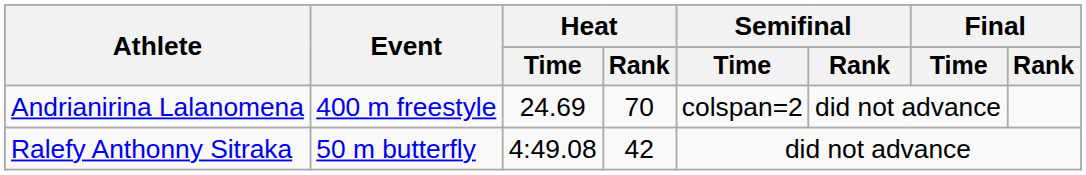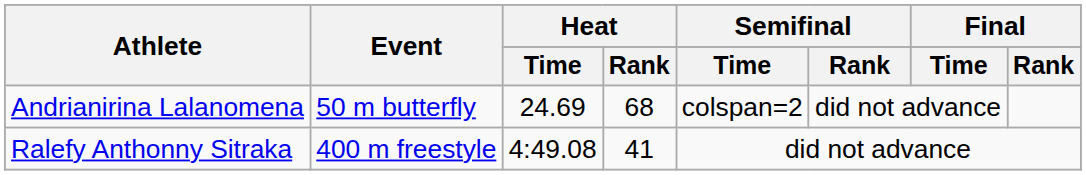Andrianirina Lalanomena | Event: 400 m freestyle -> 50 m butterfly
Andrianirina Lalanomena | Heat / Rank: 70 -> 68
Ralefy Anthonny Sitraka | Event: 50 m butterfly -> 400 m freestyle
Ralefy Anthonny Sitraka | Heat / Rank: 42 -> 41
